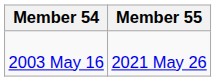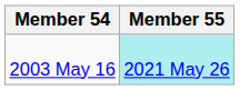2003 May 16 | Member 55: no background -> paleturquoise background
